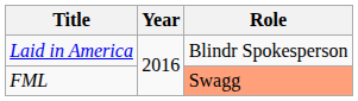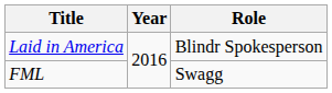FML | Role: lightsalmon background -> no background
